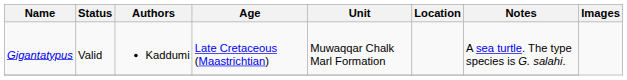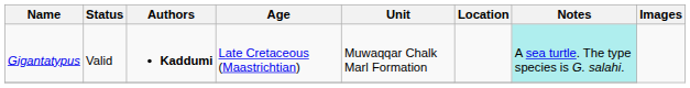Gigantatypus | Authors: normal -> bold
Gigantatypus | Notes: no background -> paleturquoise background
